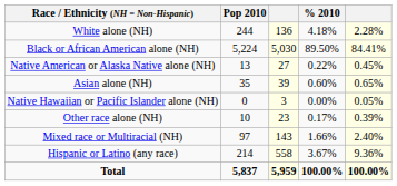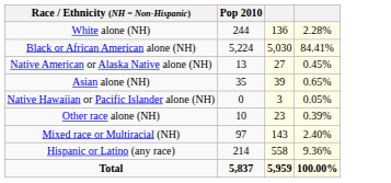- column: % 2010 | 4.18% | 89.50% | 0.22% | 0.60% | 0.00% | 0.17% | 1.66% | 3.67% | 100.00%
